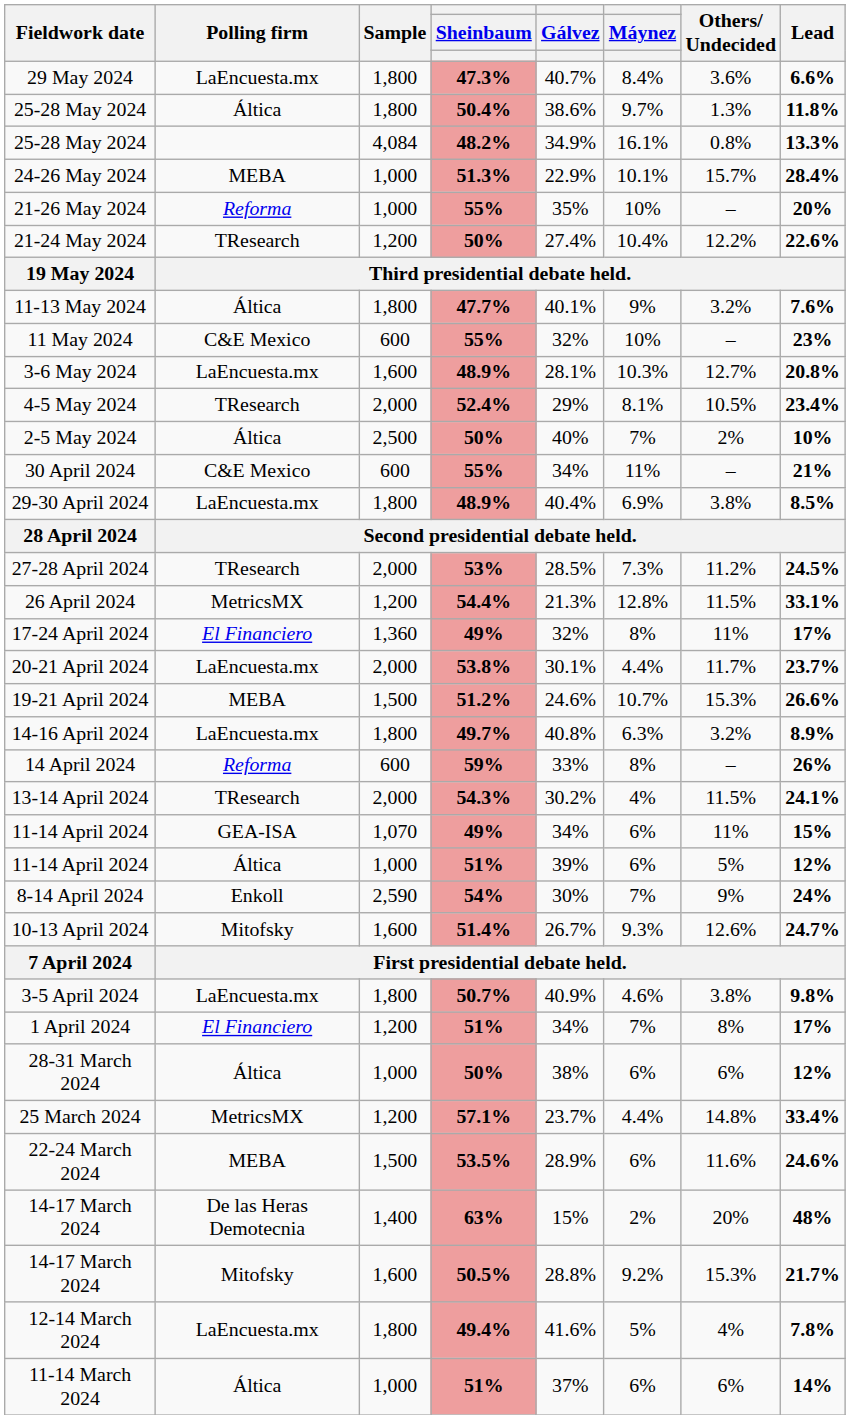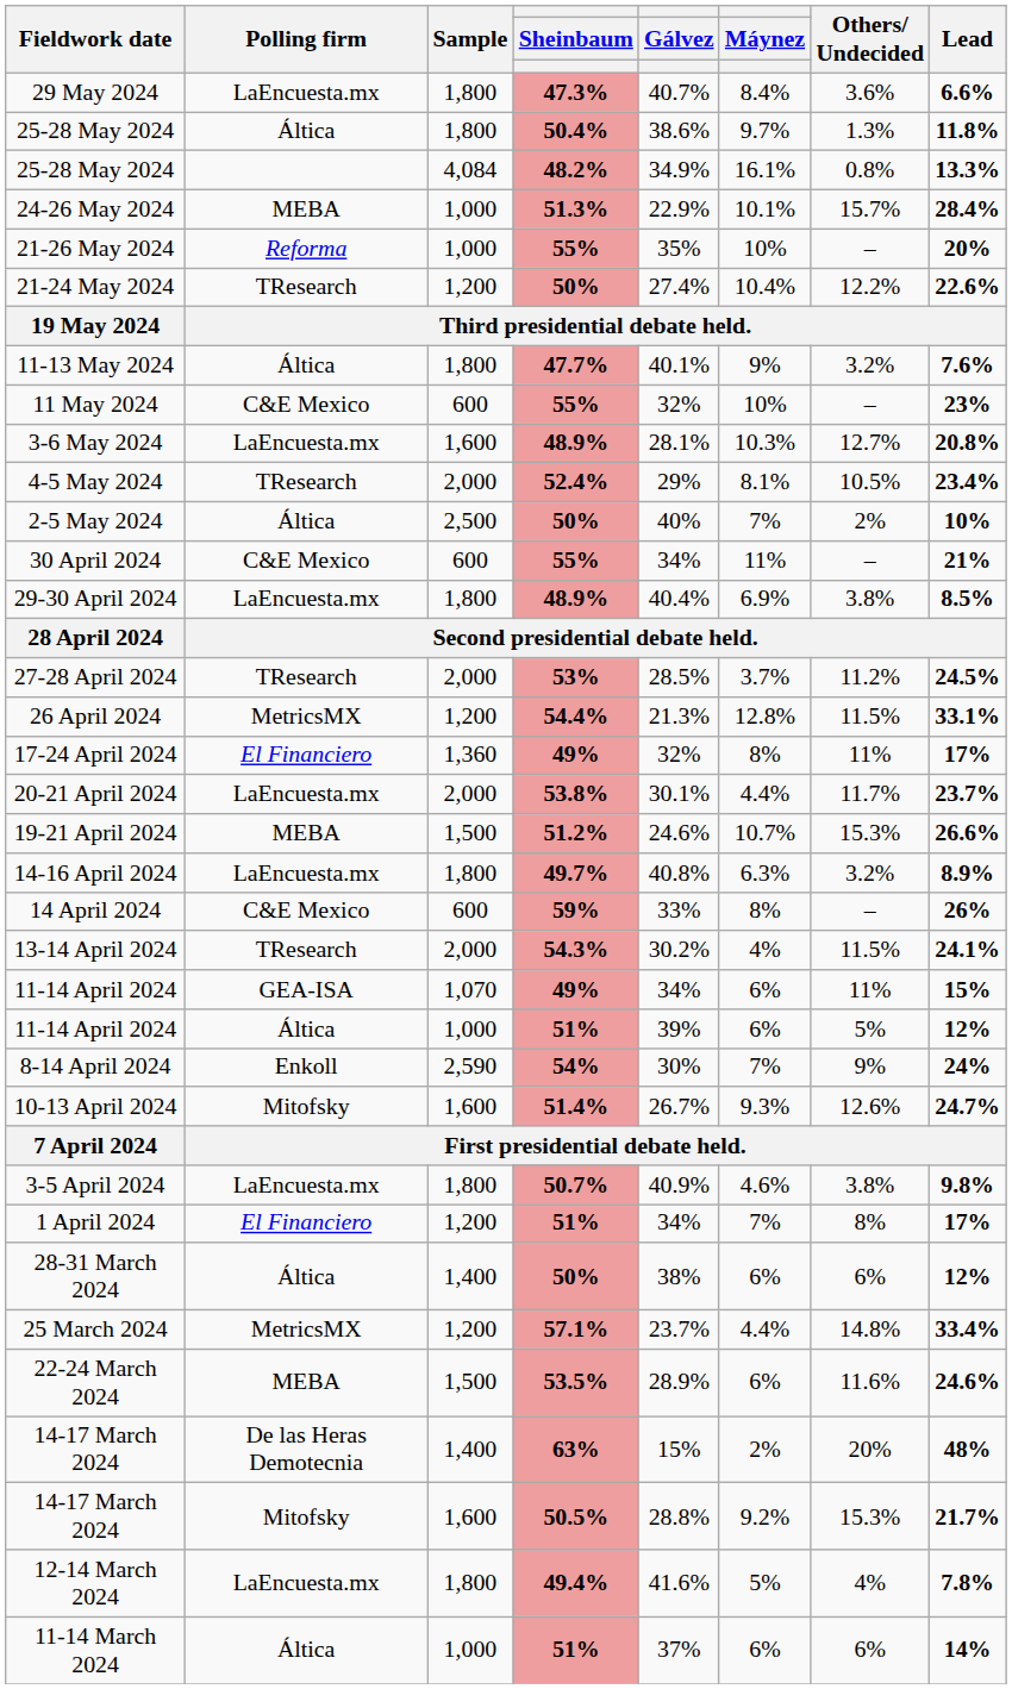27-28 April 2024 | Máynez: 7.3% -> 3.7%
14 April 2024 | Polling firm: Reforma -> C&E Mexico
28-31 March 2024 | Sample: 1,000 -> 1,400
